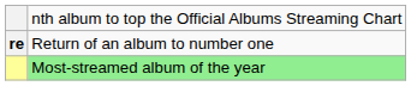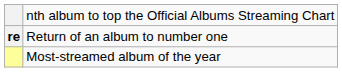row 3 | column 2: lightgreen background -> no background
